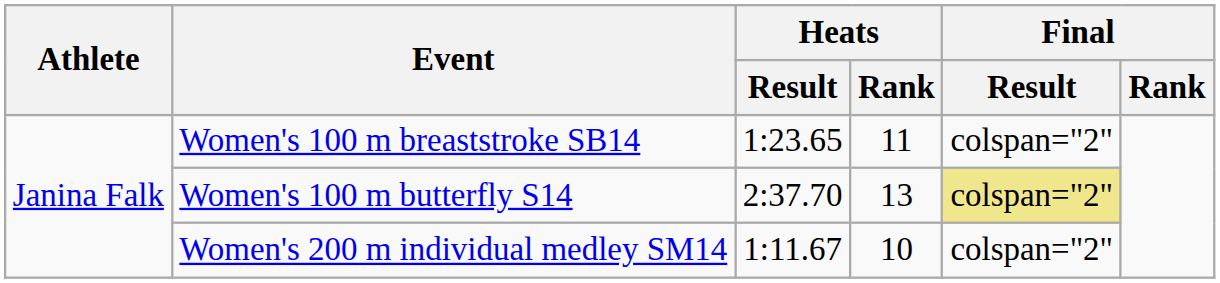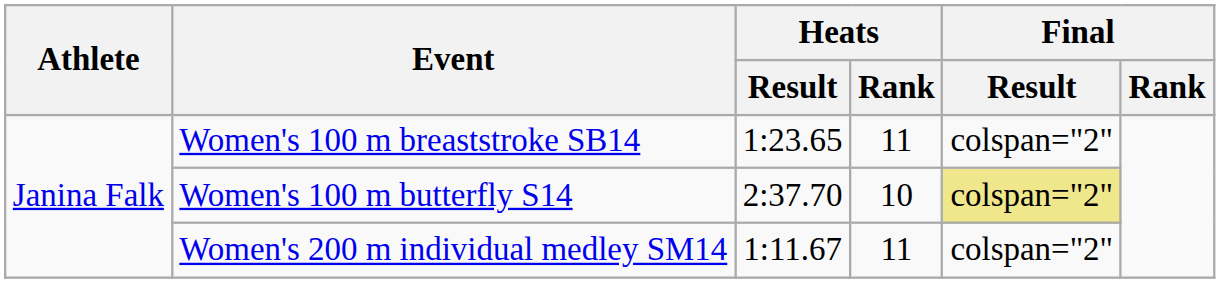Women's 100 m butterfly S14 | Heats / Rank: 13 -> 10
Women's 200 m individual medley SM14 | Heats / Rank: 10 -> 11
